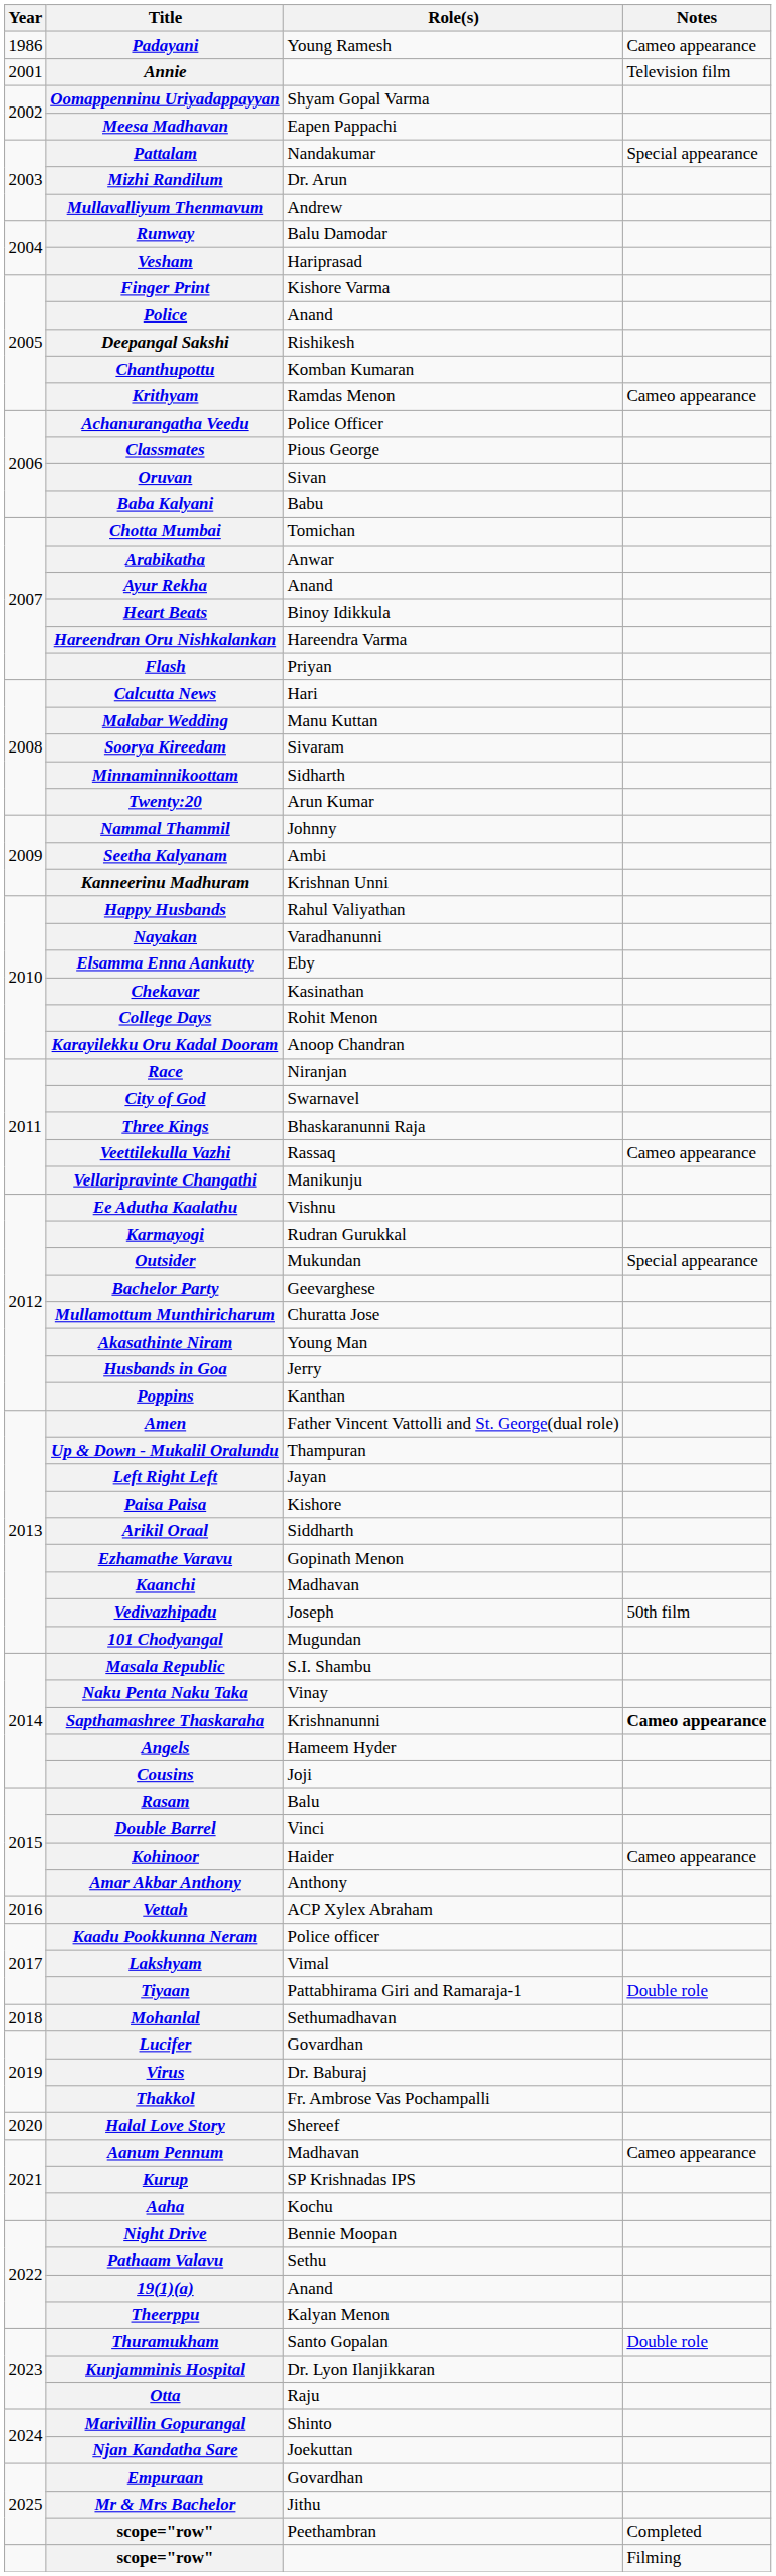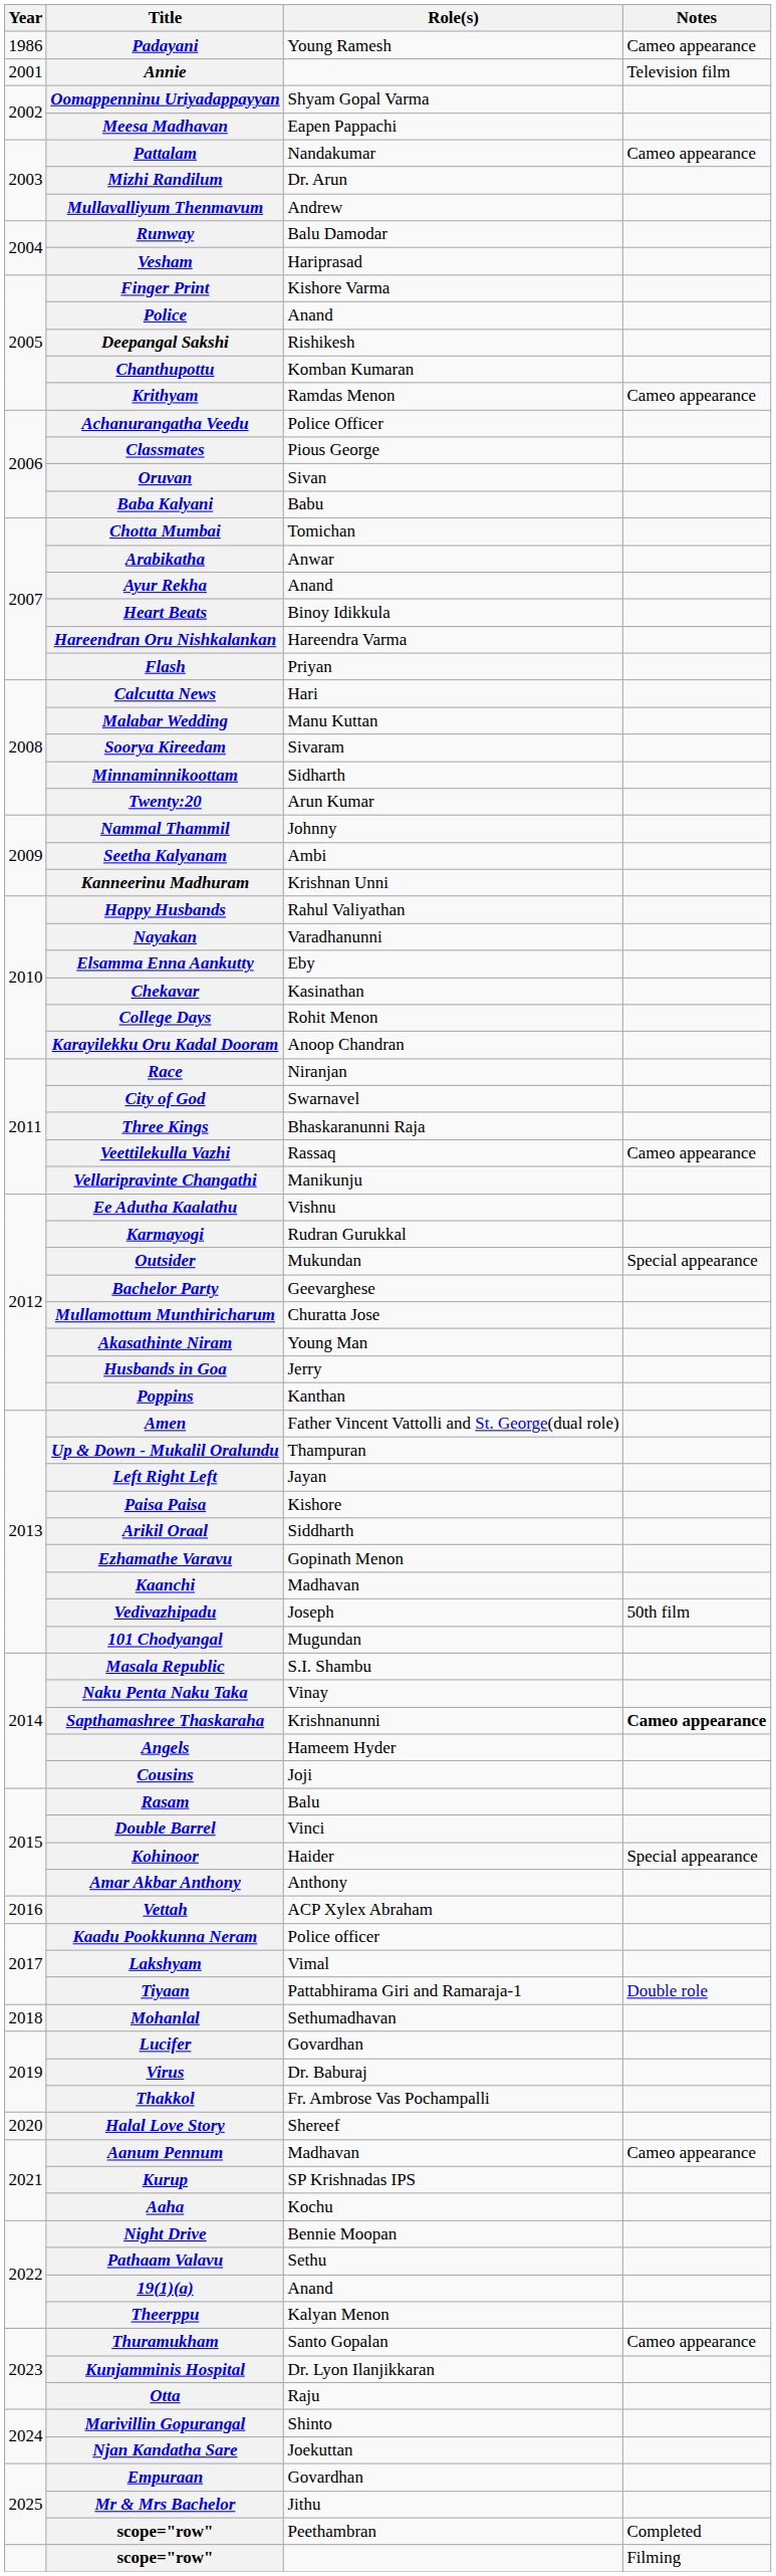Pattalam | Notes: Special appearance -> Cameo appearance
Kohinoor | Notes: Cameo appearance -> Special appearance
Thuramukham | Notes: Double role -> Cameo appearance
